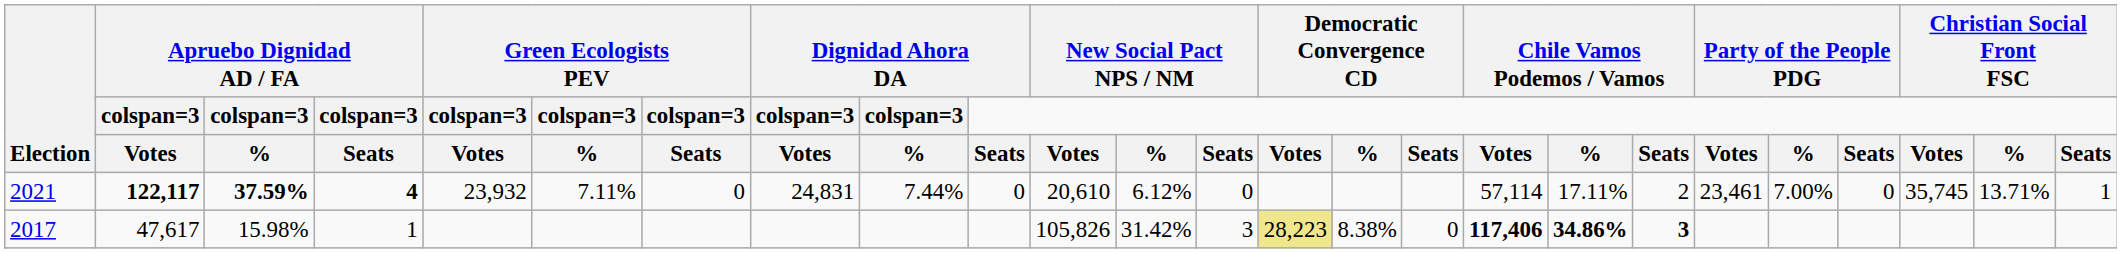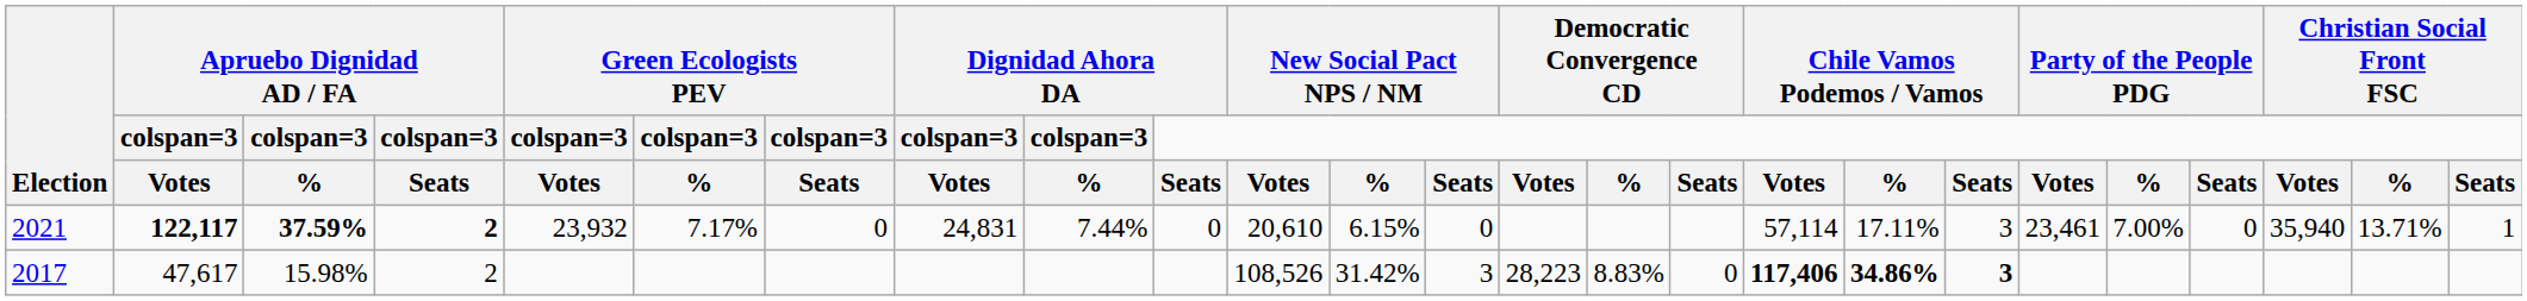2021 | Apruebo Dignidad AD / FA / colspan=3 / Seats: 4 -> 2
2021 | Green Ecologists PEV / colspan=3 / %: 7.11% -> 7.17%
2021 | New Social Pact NPS / NM / %: 6.12% -> 6.15%
2021 | Chile Vamos Podemos / Vamos / Seats: 2 -> 3
2021 | Christian Social Front FSC / Votes: 35,745 -> 35,940
2017 | Apruebo Dignidad AD / FA / colspan=3 / Seats: 1 -> 2
2017 | New Social Pact NPS / NM / Votes: 105,826 -> 108,526
2017 | Democratic Convergence CD / Votes: khaki background -> no background
2017 | Democratic Convergence CD / %: 8.38% -> 8.83%
